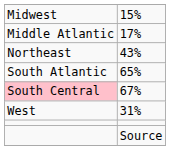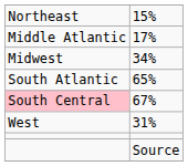row 1 | column 1: Midwest -> Northeast
row 3 | column 1: Northeast -> Midwest
row 3 | column 2: 43% -> 34%
